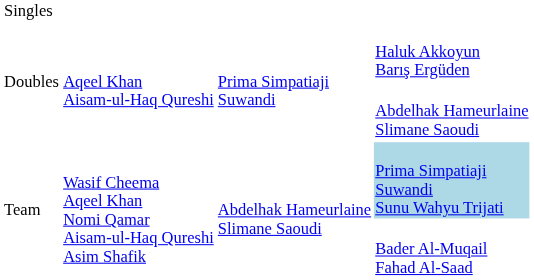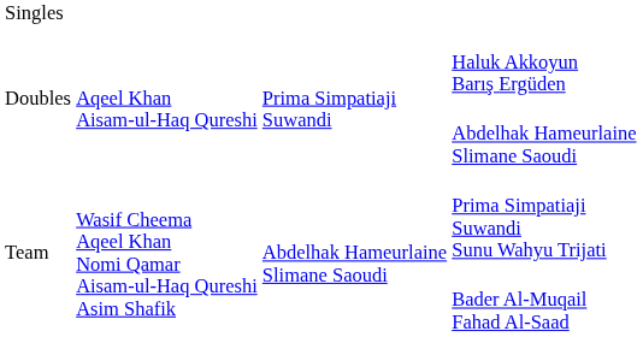Prima Simpatiaji Suwandi Sunu Wahyu Trijati | column 4: lightblue background -> no background
